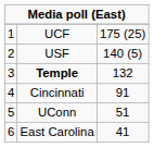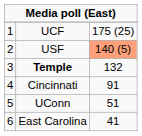USF | column 3: no background -> lightsalmon background
